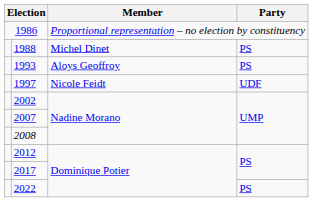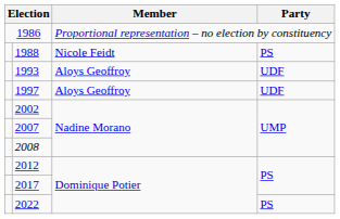1988 | Member: Michel Dinet -> Nicole Feidt
1993 | Party: PS -> UDF
1997 | Member: Nicole Feidt -> Aloys Geoffroy
